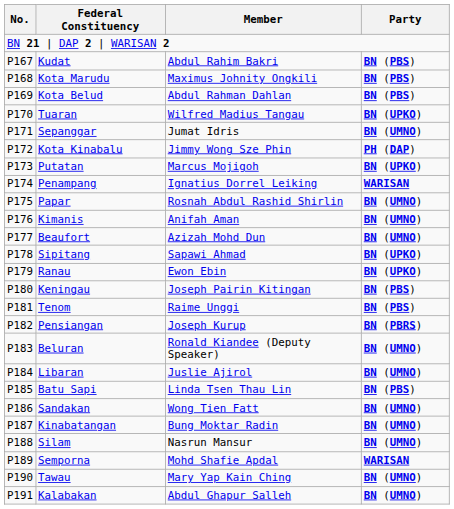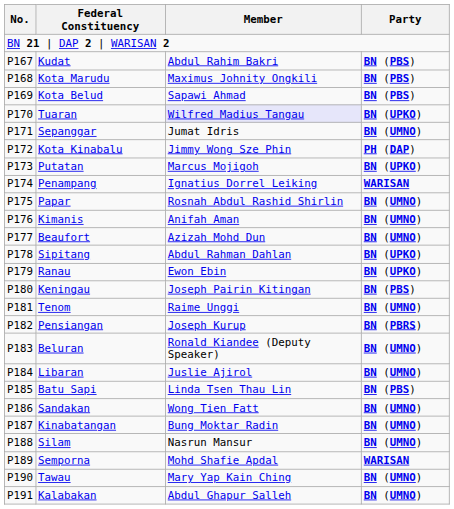Kota Belud | Member: Abdul Rahman Dahlan -> Sapawi Ahmad
Tuaran | Member: no background -> lavender background
Sipitang | Member: Sapawi Ahmad -> Abdul Rahman Dahlan
Tenom | Party: BN (PBS) -> BN (UMNO)
